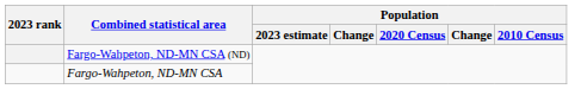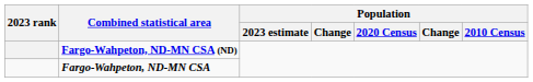Fargo-Wahpeton, ND-MN CSA (ND) | Combined statistical area: normal -> bold
Fargo-Wahpeton, ND-MN CSA | Combined statistical area: normal -> bold
